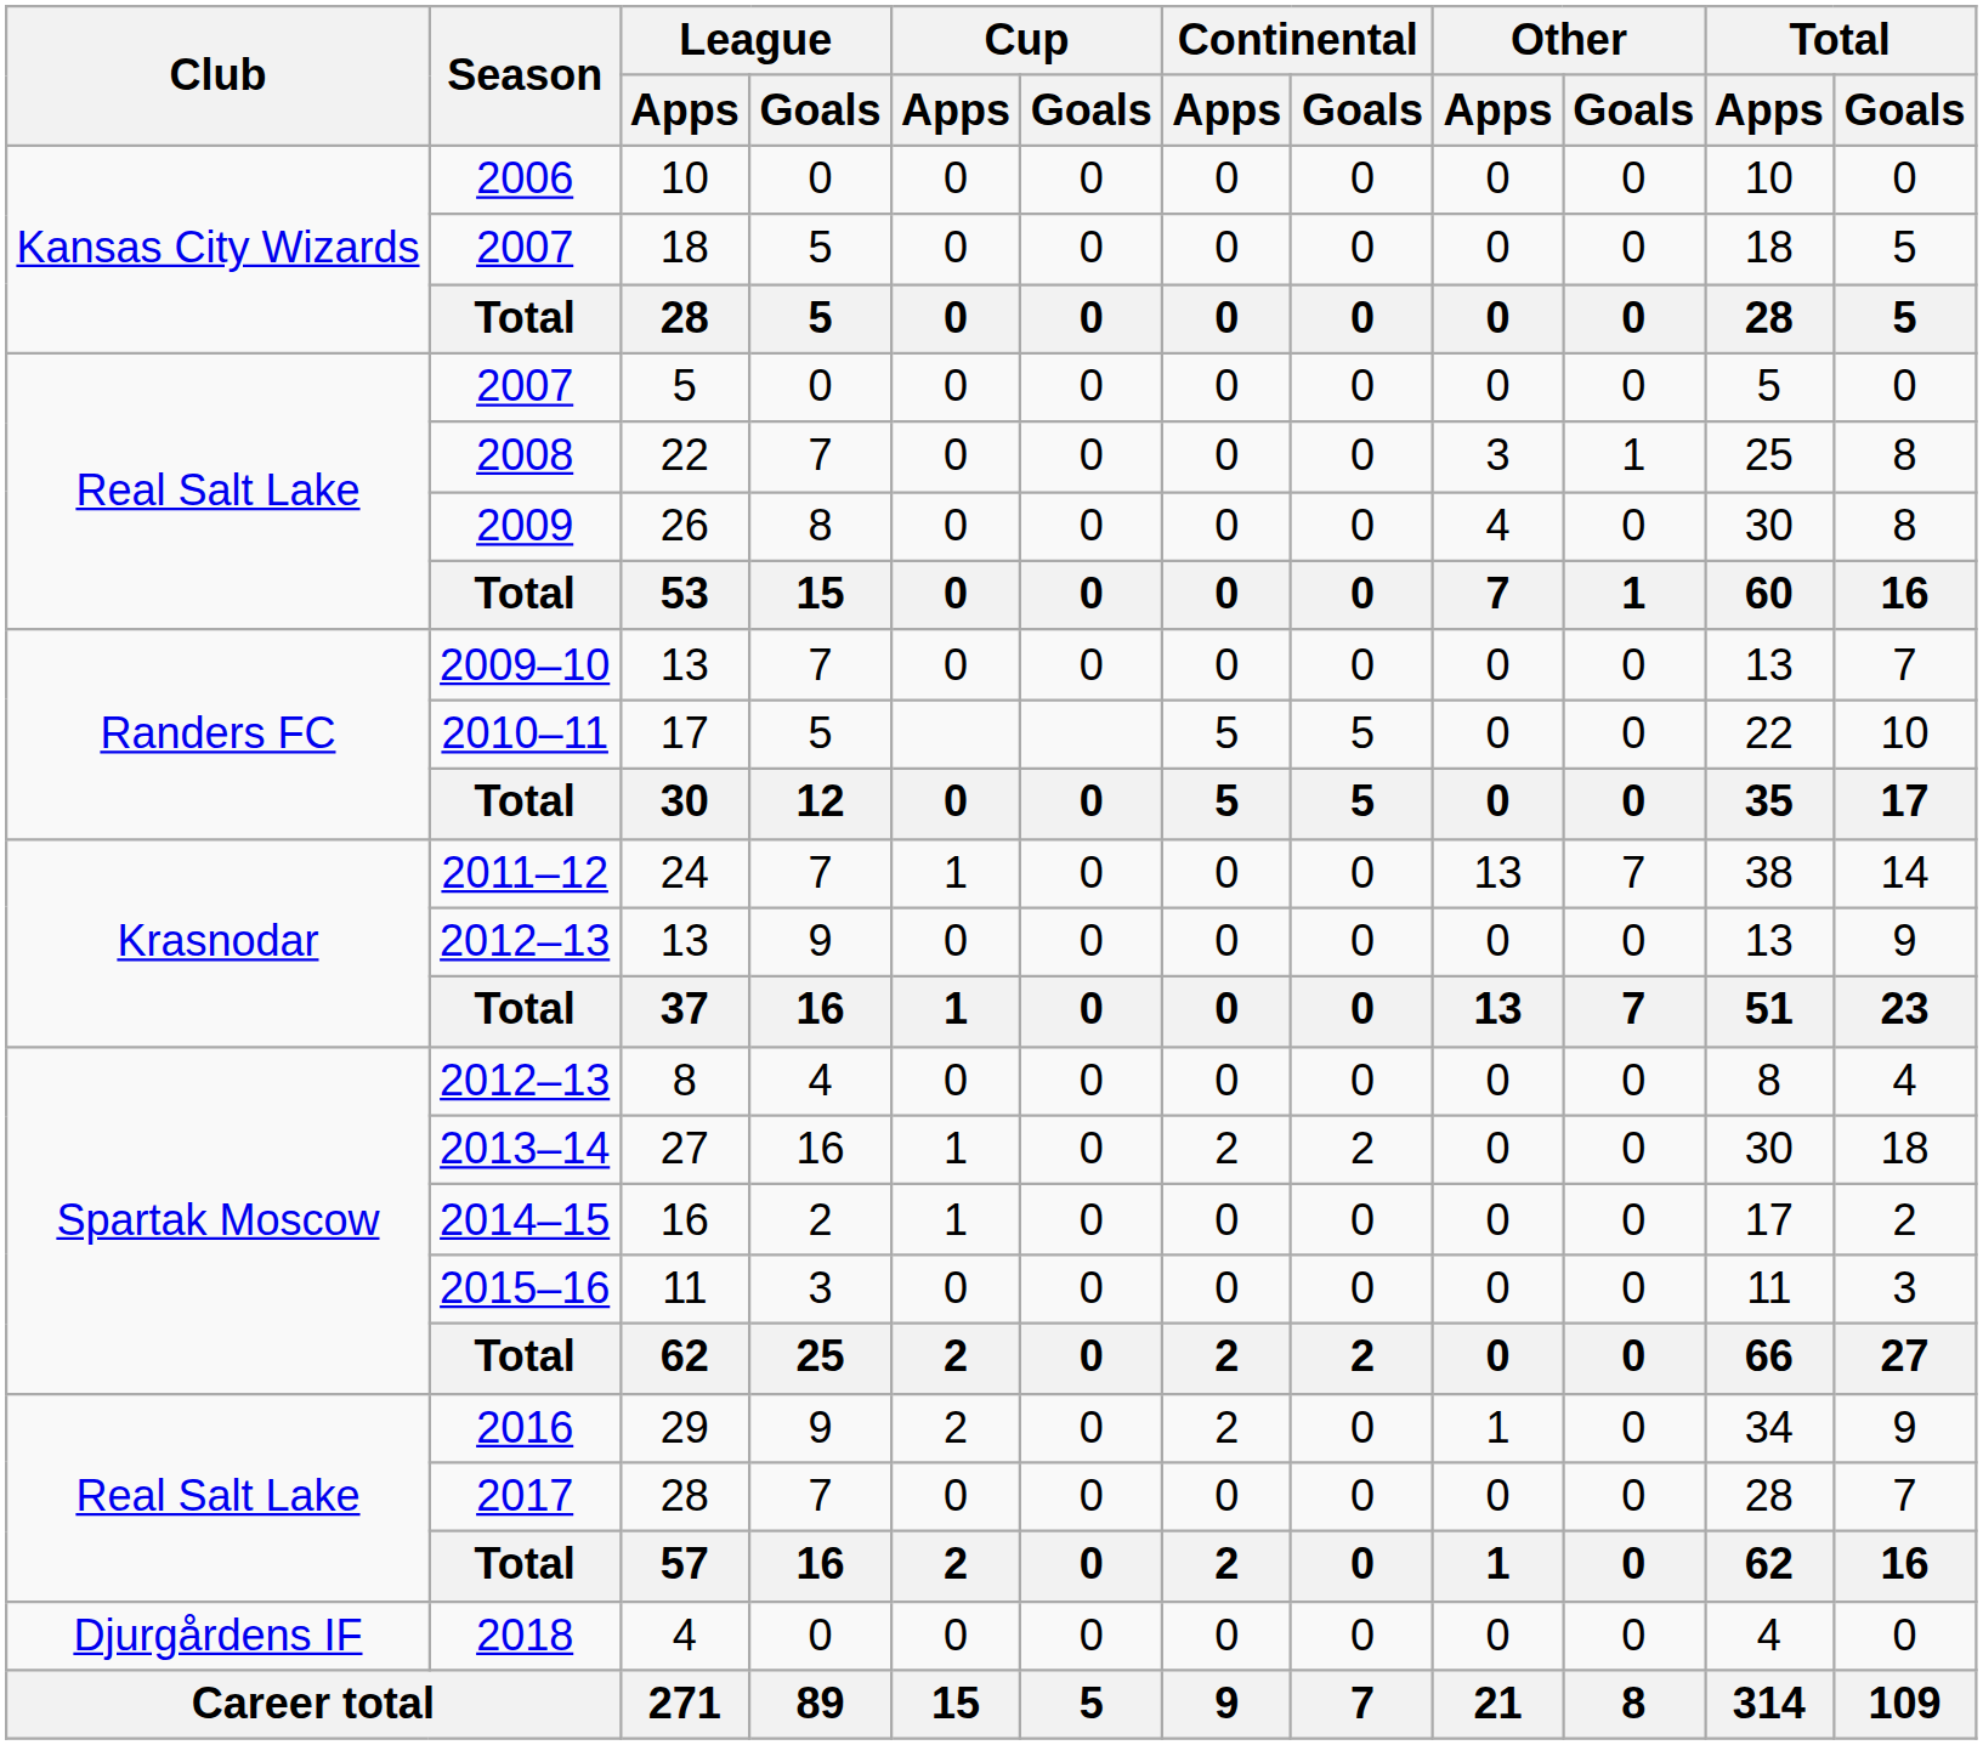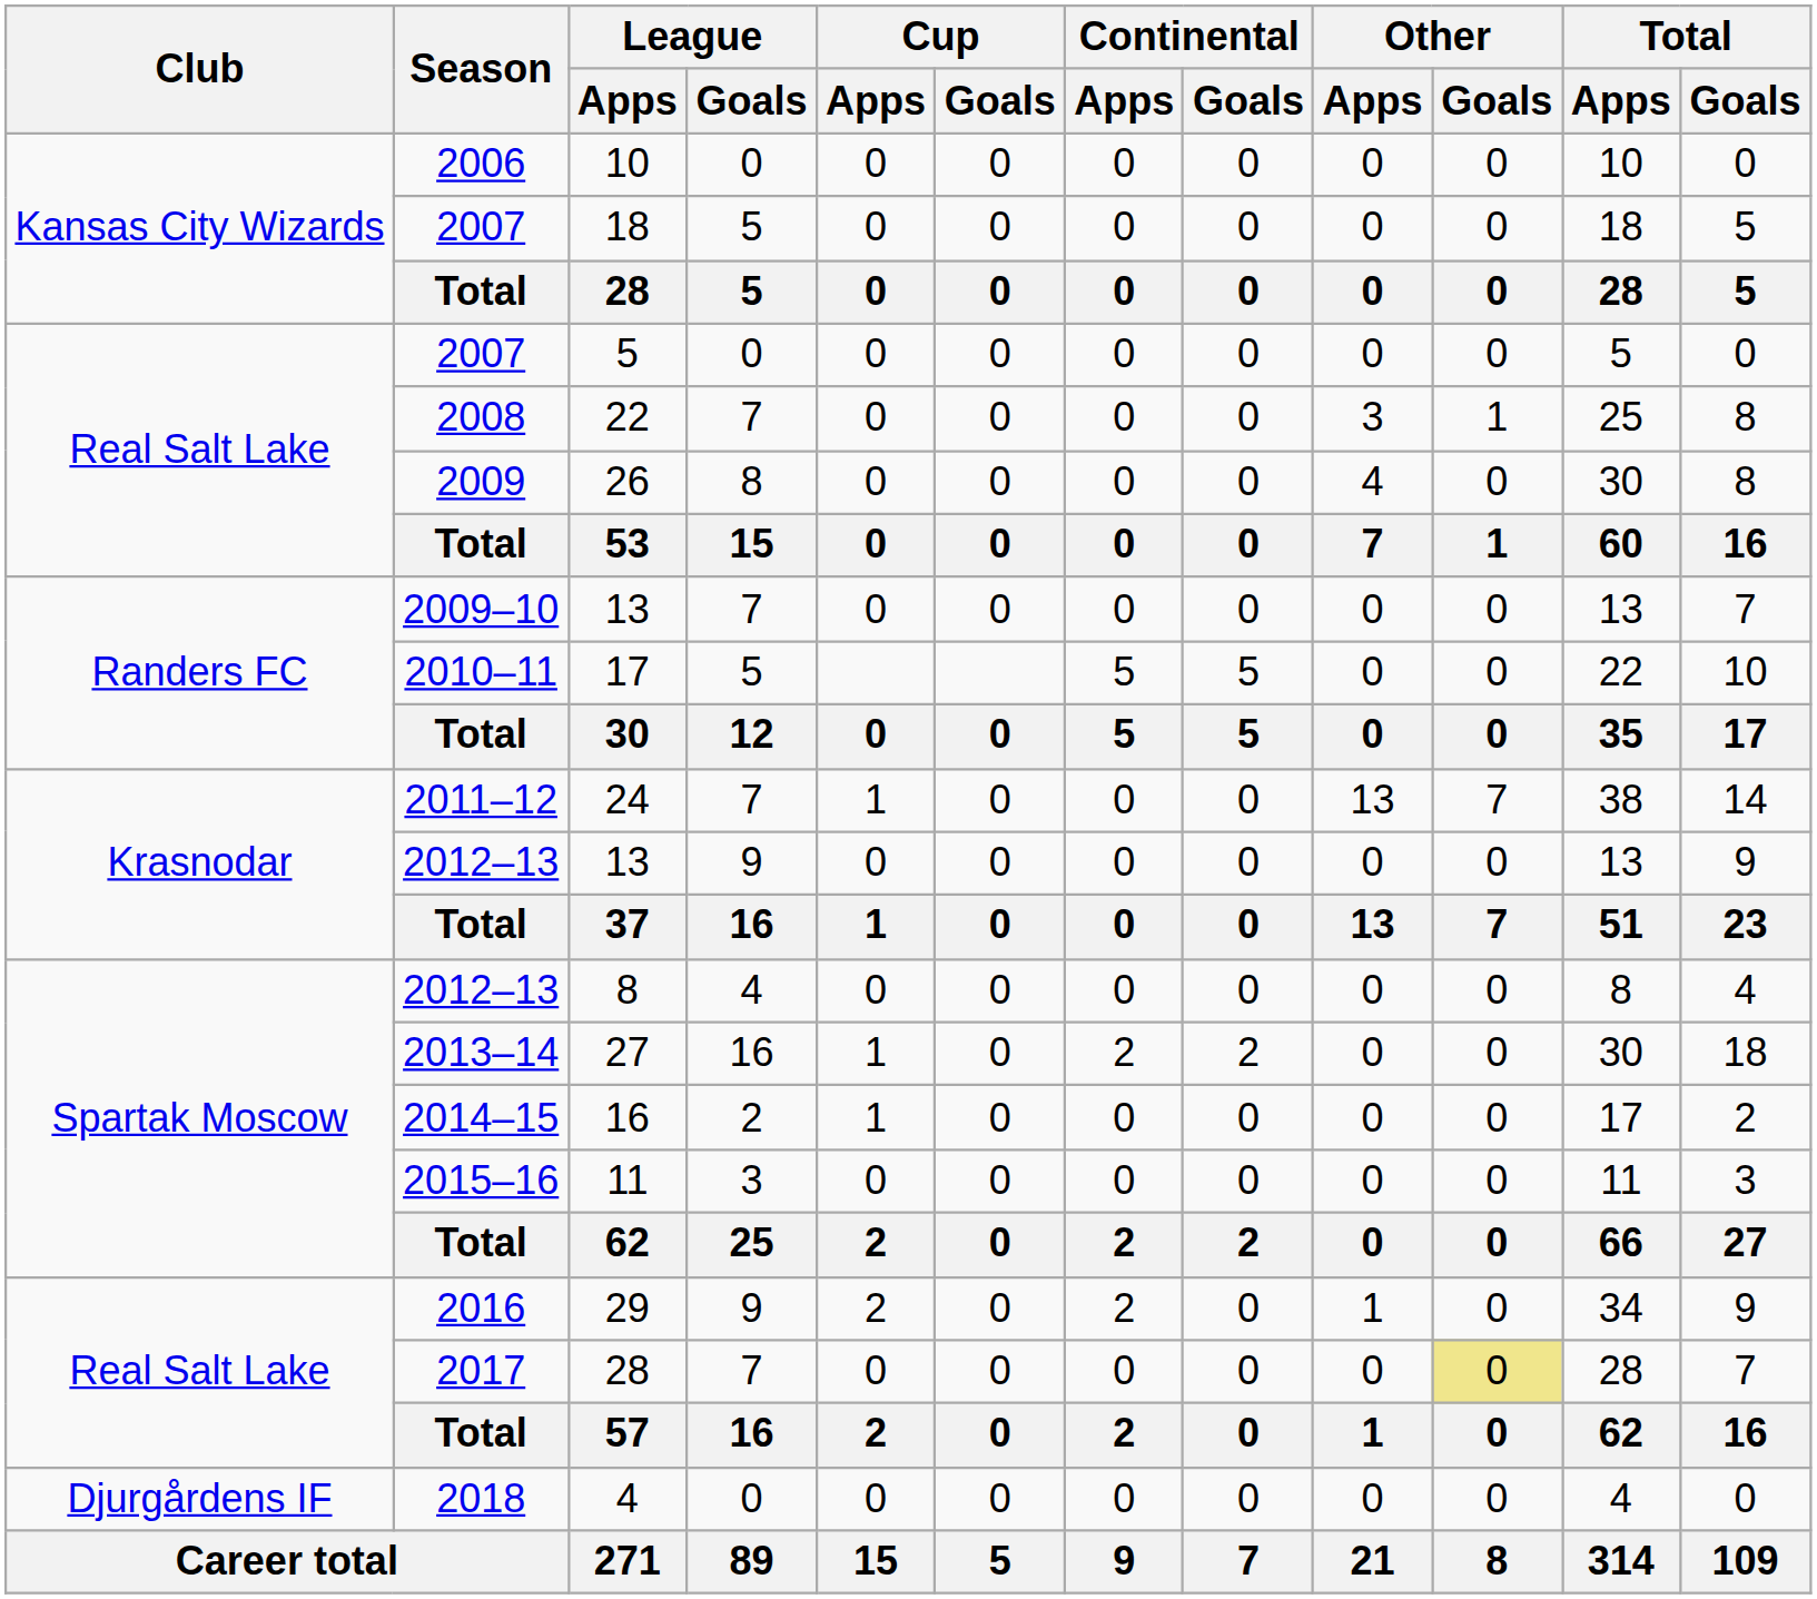2017 / 28 | Other / Goals: no background -> khaki background
